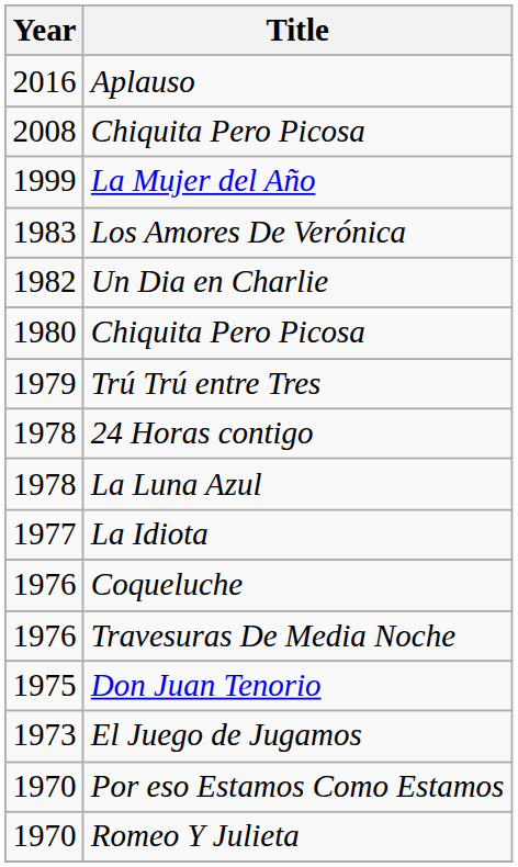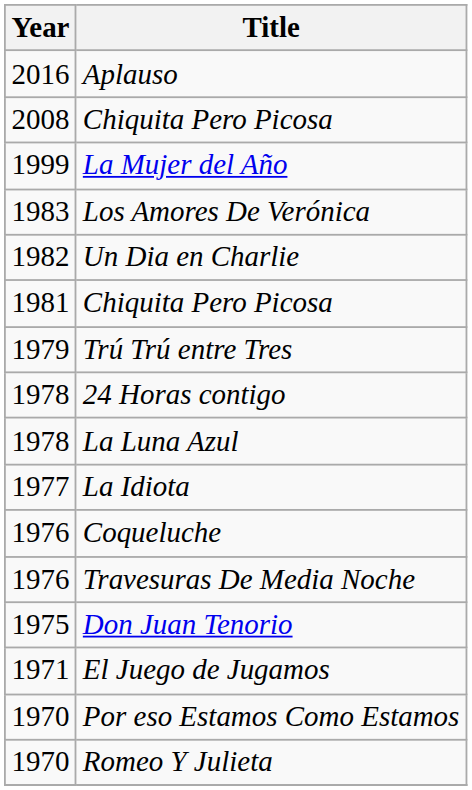row 7 | Year: 1980 -> 1981
row 15 | Year: 1973 -> 1971
